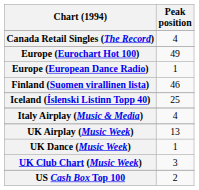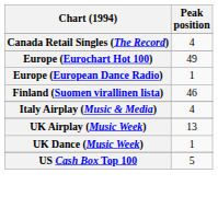- row: Iceland (Íslenski Listinn Topp 40) | 25
- row: UK Club Chart (Music Week) | 3
US Cash Box Top 100 | Peak position: 2 -> 5
